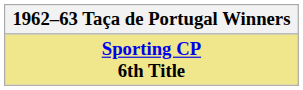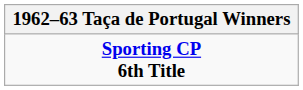row 2 | column 1: khaki background -> no background
